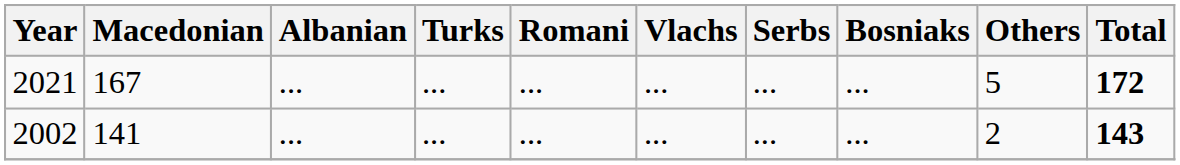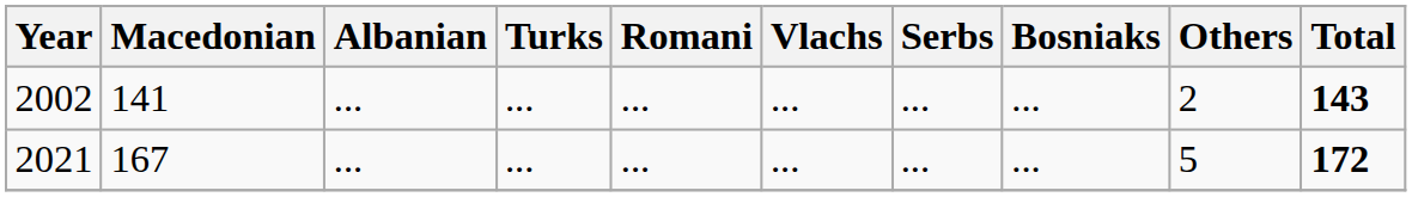rows swapped: 2002 <-> 2021
